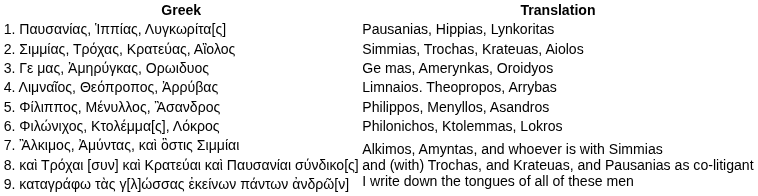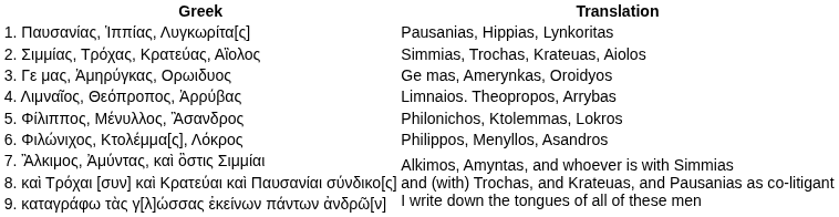5. Φίλιππος, Μένυλλος, Ἂσανδρος | Translation: Philippos, Menyllos, Asandros -> Philonichos, Ktolemmas, Lokros
6. Φιλώνιχος, Κτολέμμα[ς], Λόκρος | Translation: Philonichos, Ktolemmas, Lokros -> Philippos, Menyllos, Asandros
